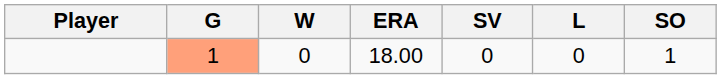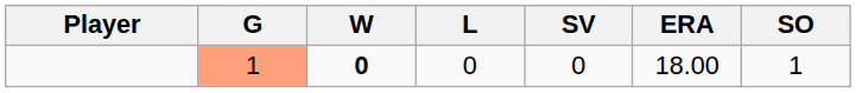columns swapped: L <-> ERA
row 2 | W: normal -> bold
